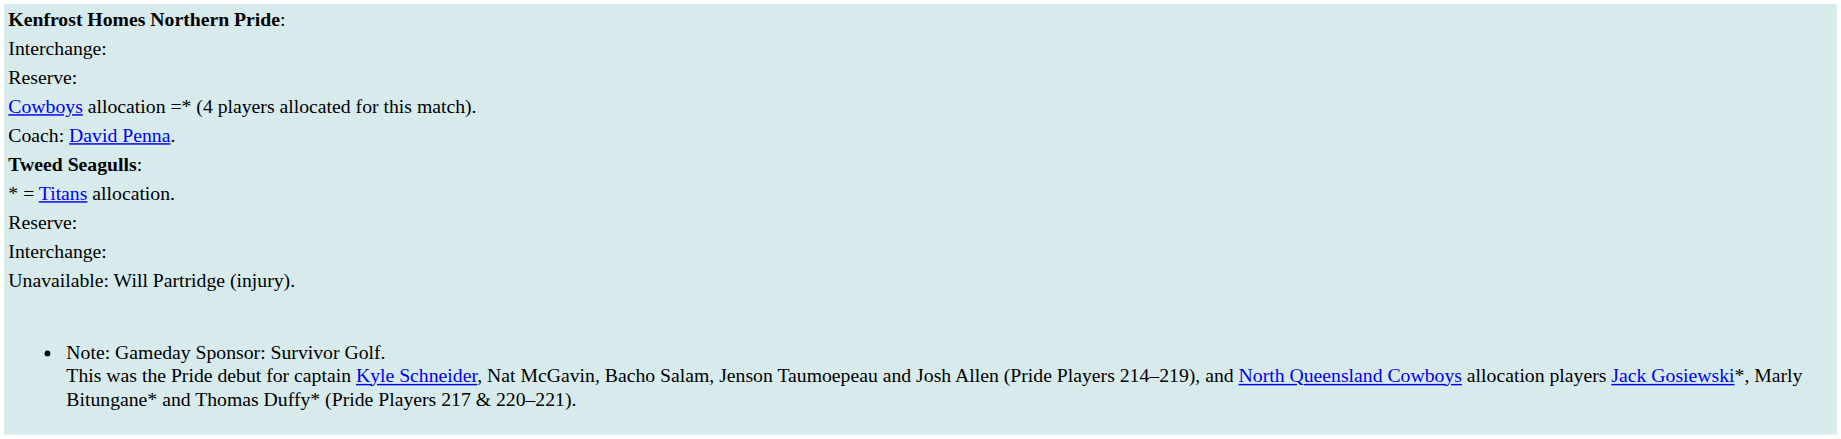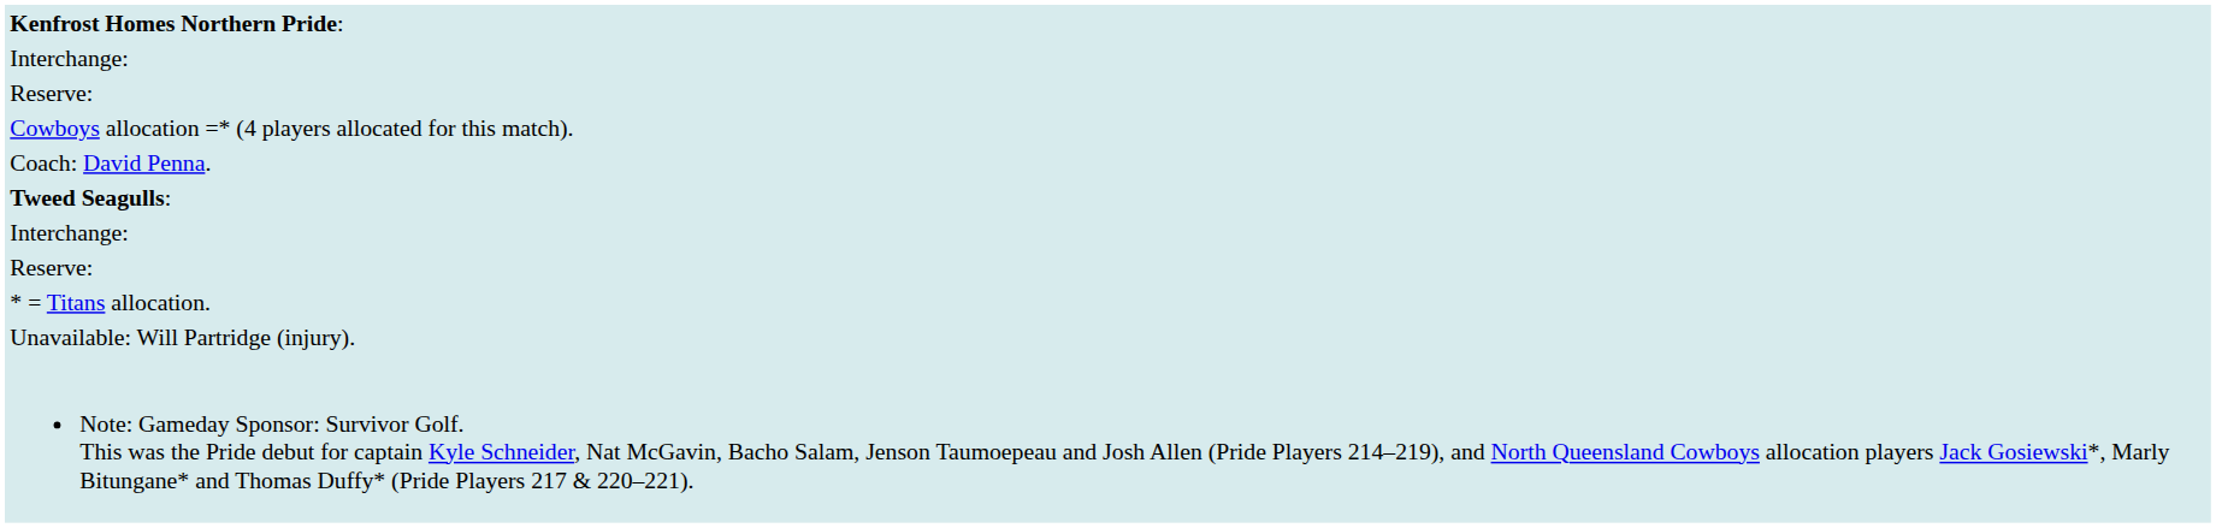row 7 | column 1: * = Titans allocation. -> Interchange:
row 9 | column 1: Interchange: -> * = Titans allocation.
